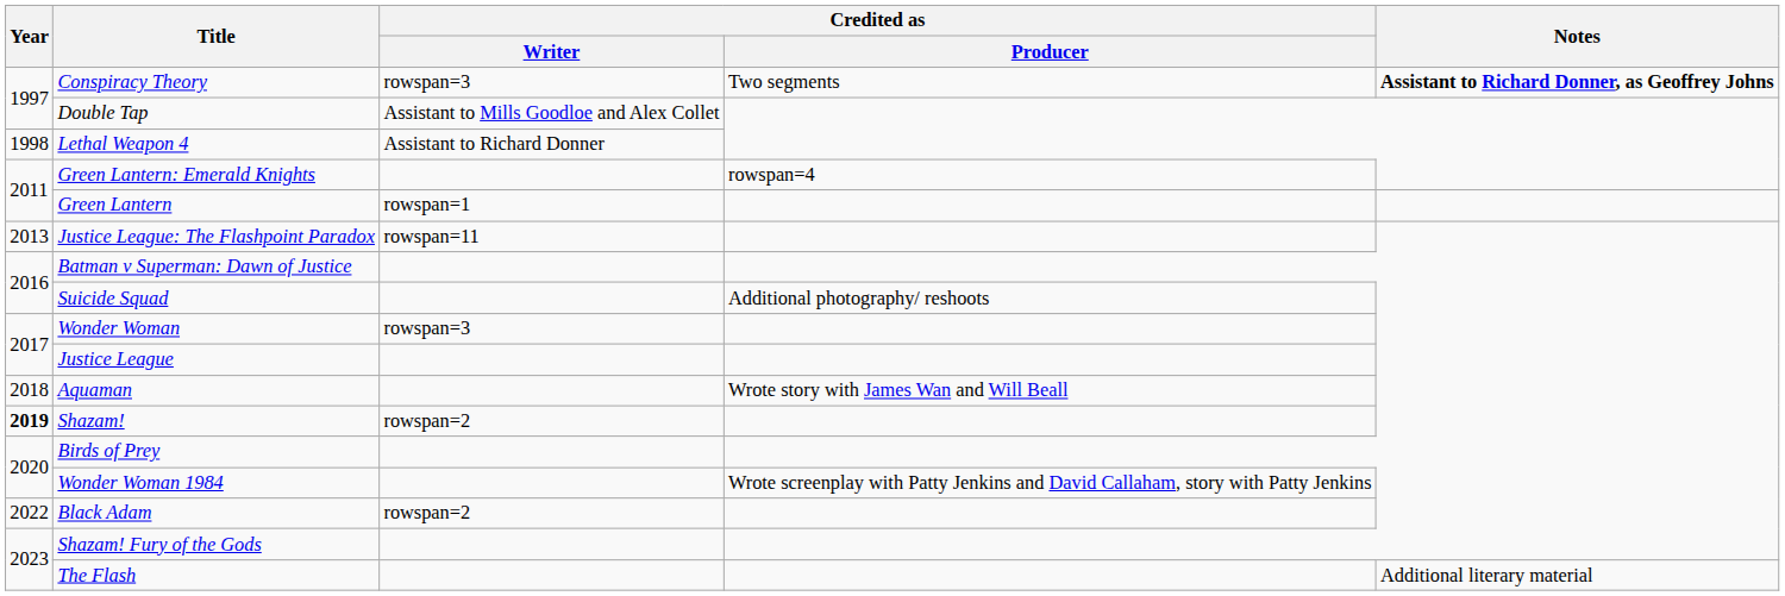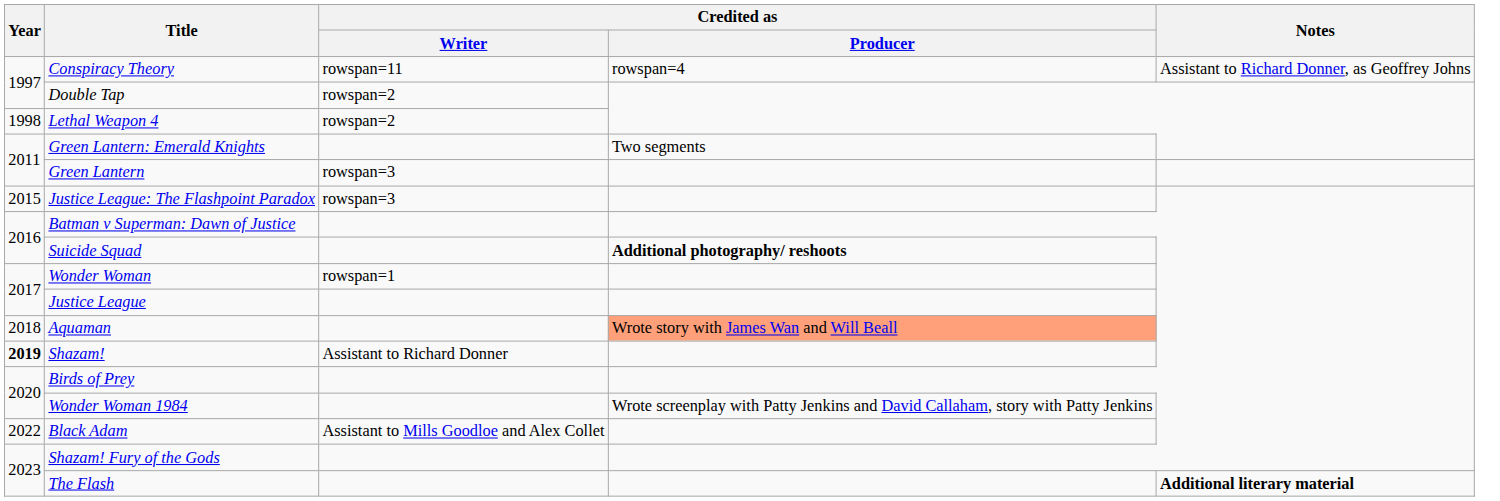Conspiracy Theory | Credited as / Writer: rowspan=3 -> rowspan=11
Conspiracy Theory | Credited as / Producer: Two segments -> rowspan=4
Conspiracy Theory | Notes: bold -> normal
Double Tap | Credited as / Writer: Assistant to Mills Goodloe and Alex Collet -> rowspan=2
Lethal Weapon 4 | Credited as / Writer: Assistant to Richard Donner -> rowspan=2
Green Lantern: Emerald Knights | Credited as / Producer: rowspan=4 -> Two segments
Green Lantern | Credited as / Writer: rowspan=1 -> rowspan=3
Justice League: The Flashpoint Paradox | Year: 2013 -> 2015
Justice League: The Flashpoint Paradox | Credited as / Writer: rowspan=11 -> rowspan=3
Suicide Squad | Credited as / Producer: normal -> bold
Wonder Woman | Credited as / Writer: rowspan=3 -> rowspan=1
Aquaman | Credited as / Producer: no background -> lightsalmon background
Shazam! | Credited as / Writer: rowspan=2 -> Assistant to Richard Donner
Black Adam | Credited as / Writer: rowspan=2 -> Assistant to Mills Goodloe and Alex Collet
The Flash | Notes: normal -> bold
